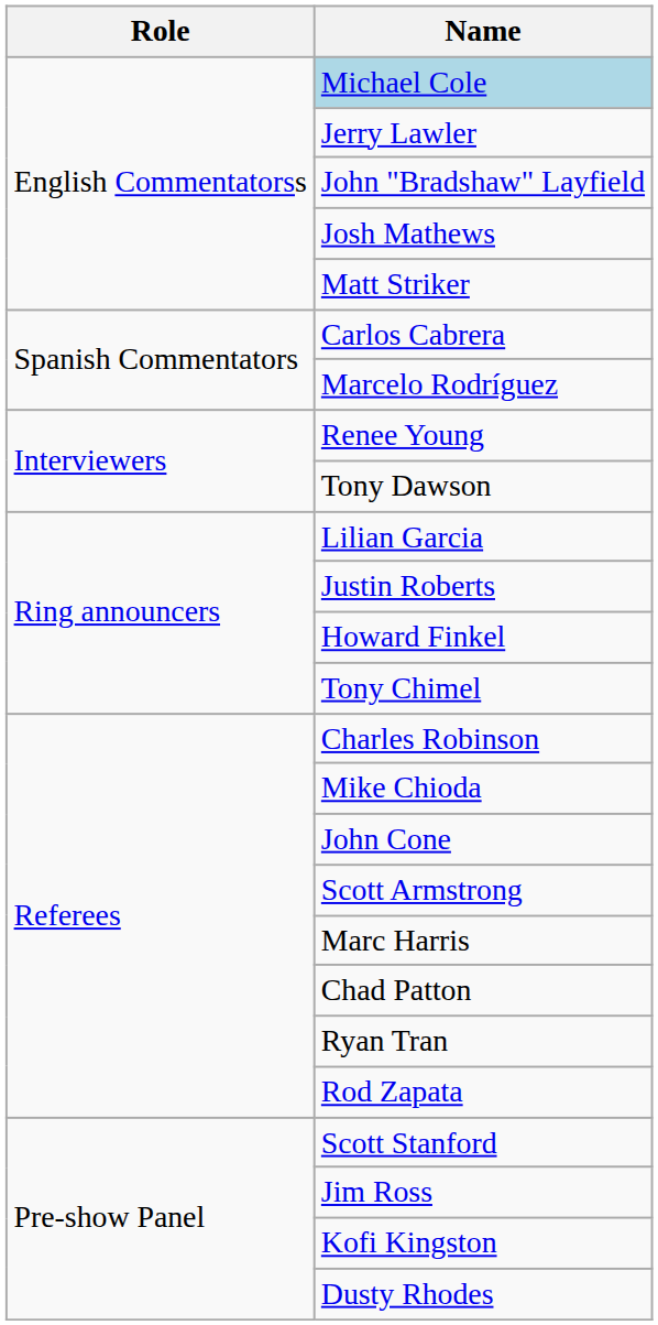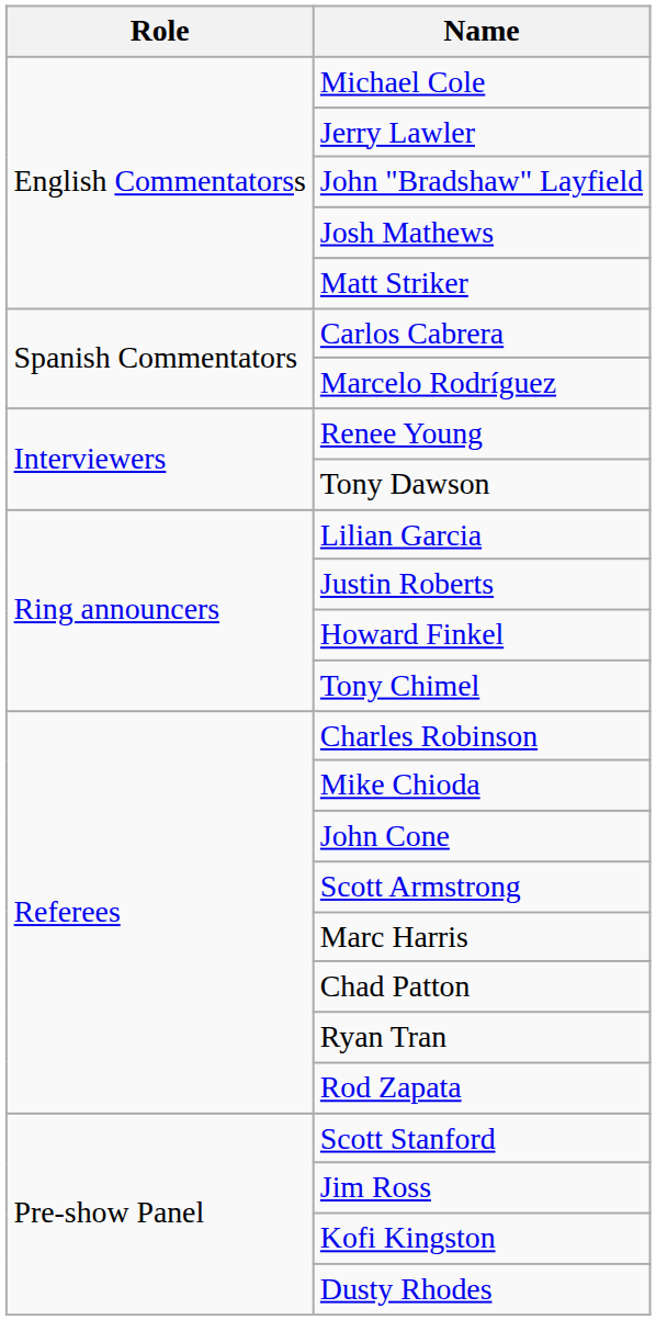Michael Cole | Name: lightblue background -> no background
